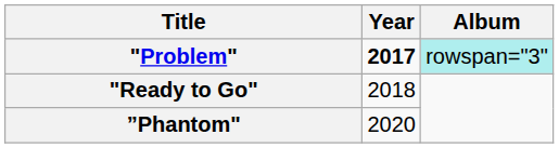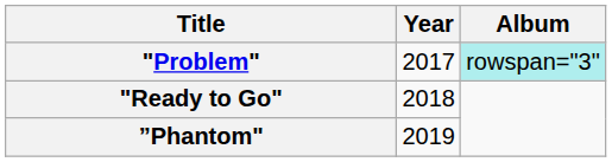"Problem" | Year: bold -> normal
”Phantom" | Year: 2020 -> 2019
